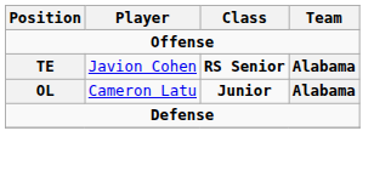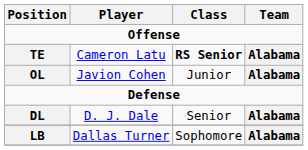TE | Player: Javion Cohen -> Cameron Latu
OL | Player: Cameron Latu -> Javion Cohen
OL | Class: bold -> normal
+ row: DL | D. J. Dale | Senior | Alabama
+ row: LB | Dallas Turner | Sophomore | Alabama
